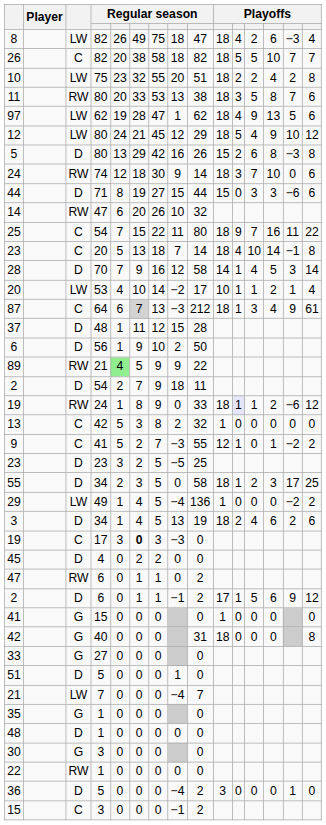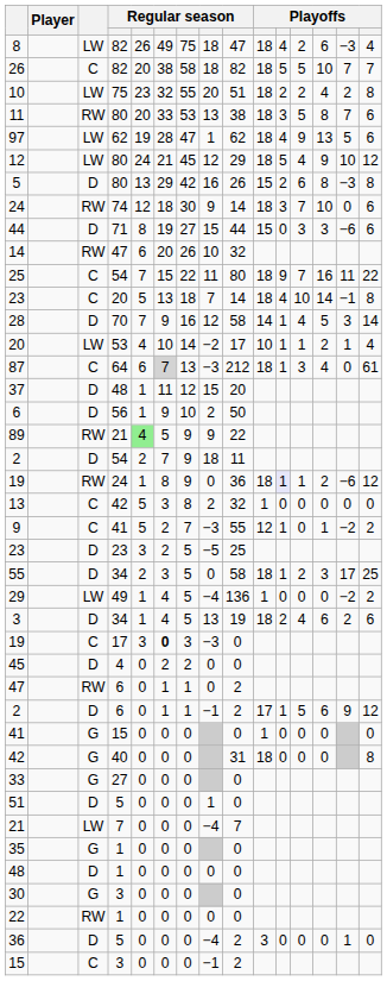87 | column 14: 9 -> 0
37 | column 9: 28 -> 20
19 / 24 | column 9: 33 -> 36
